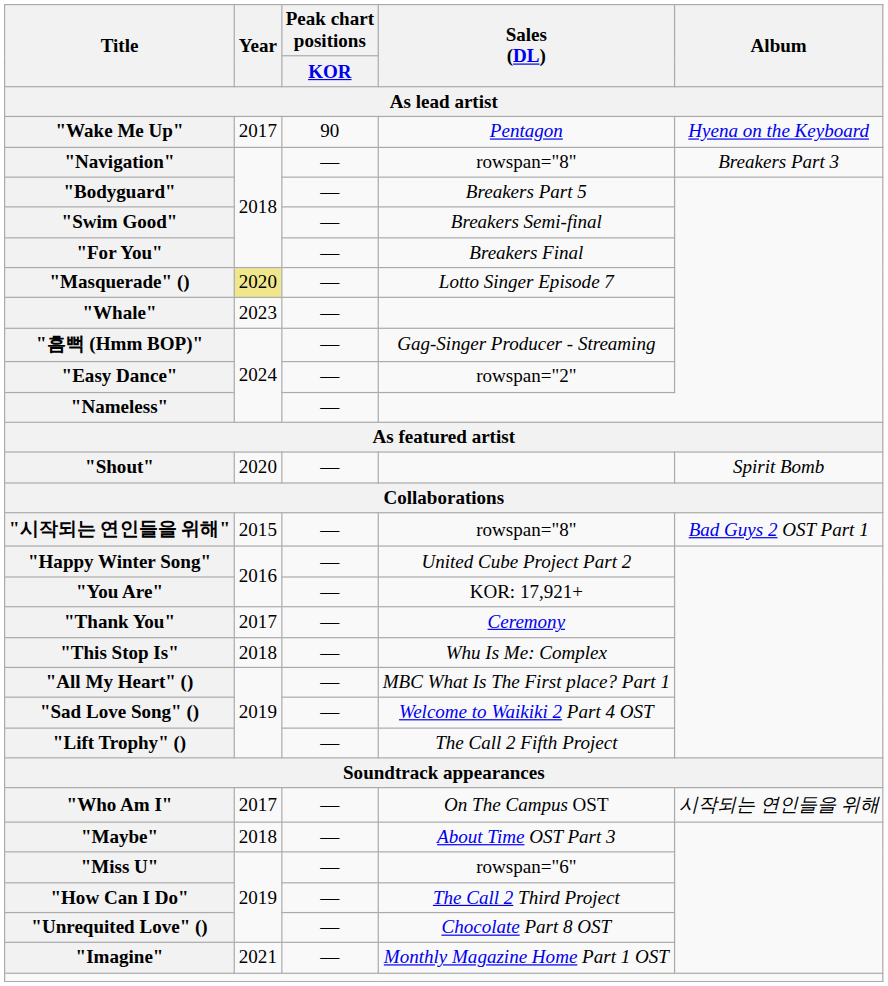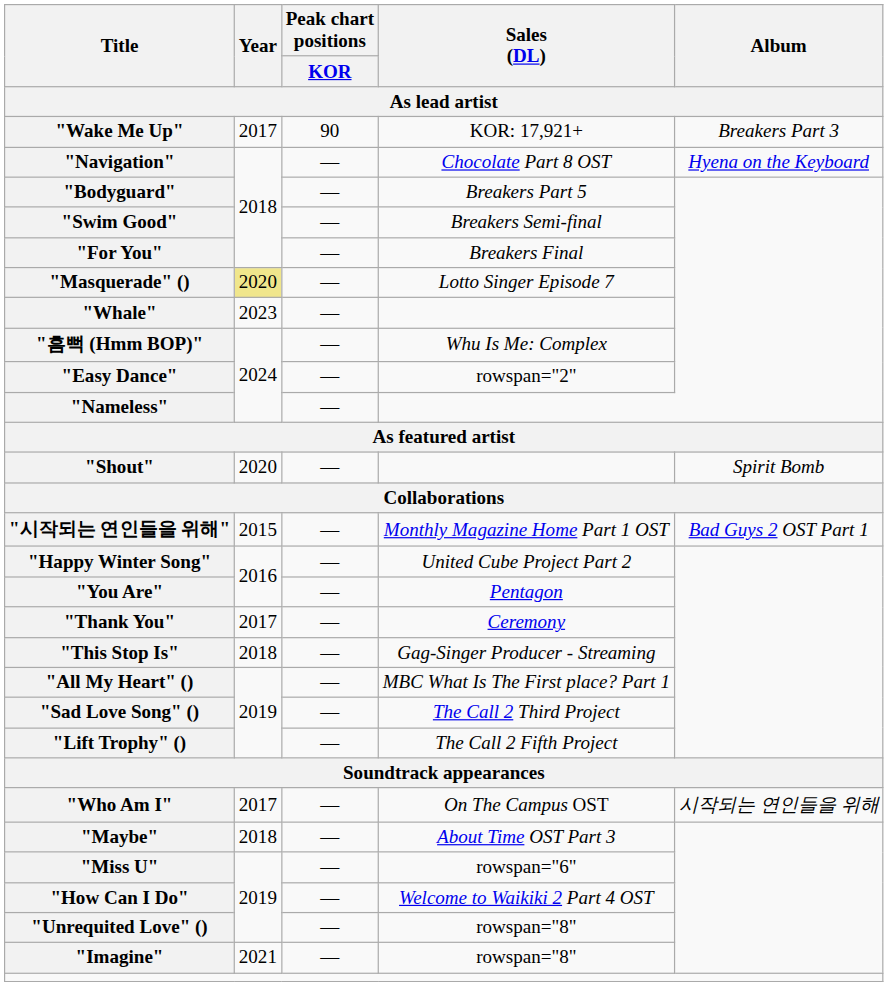"Wake Me Up" | Sales (DL): Pentagon -> KOR: 17,921+
"Wake Me Up" | Album: Hyena on the Keyboard -> Breakers Part 3
"Navigation" | Sales (DL): rowspan="8" -> Chocolate Part 8 OST
"Navigation" | Album: Breakers Part 3 -> Hyena on the Keyboard
"흠뻑 (Hmm BOP)" | Sales (DL): Gag-Singer Producer - Streaming -> Whu Is Me: Complex
"시작되는 연인들을 위해" | Sales (DL): rowspan="8" -> Monthly Magazine Home Part 1 OST
"You Are" | Sales (DL): KOR: 17,921+ -> Pentagon
"This Stop Is" | Sales (DL): Whu Is Me: Complex -> Gag-Singer Producer - Streaming
"Sad Love Song" () | Sales (DL): Welcome to Waikiki 2 Part 4 OST -> The Call 2 Third Project
"How Can I Do" | Sales (DL): The Call 2 Third Project -> Welcome to Waikiki 2 Part 4 OST
"Unrequited Love" () | Sales (DL): Chocolate Part 8 OST -> rowspan="8"
"Imagine" | Sales (DL): Monthly Magazine Home Part 1 OST -> rowspan="8"
